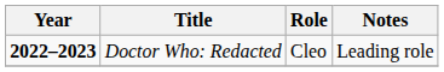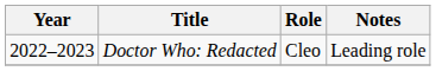Doctor Who: Redacted | Year: bold -> normal
